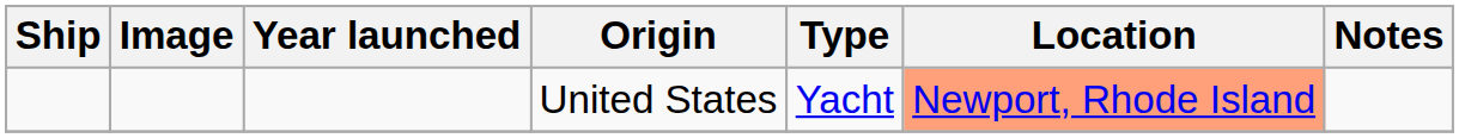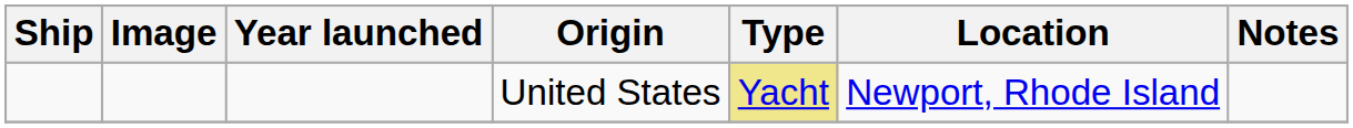United States | Type: no background -> khaki background
United States | Location: lightsalmon background -> no background
